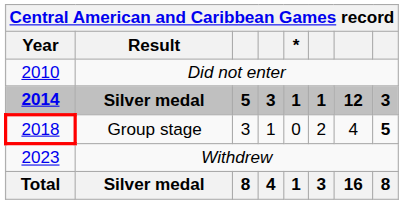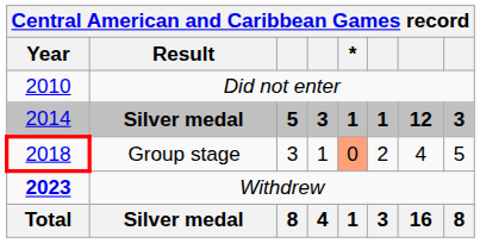Silver medal / 5 | Year: bold -> normal
Group stage | *: no background -> lightsalmon background
Group stage | column 8: bold -> normal
Withdrew | Year: normal -> bold
